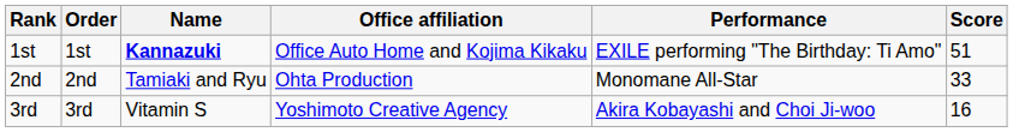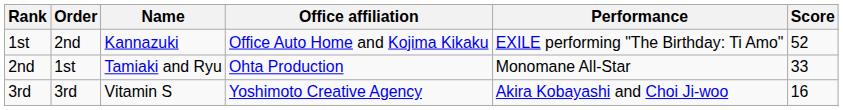row 2 | Order: 1st -> 2nd
row 2 | Name: bold -> normal
row 2 | Score: 51 -> 52
row 3 | Order: 2nd -> 1st
